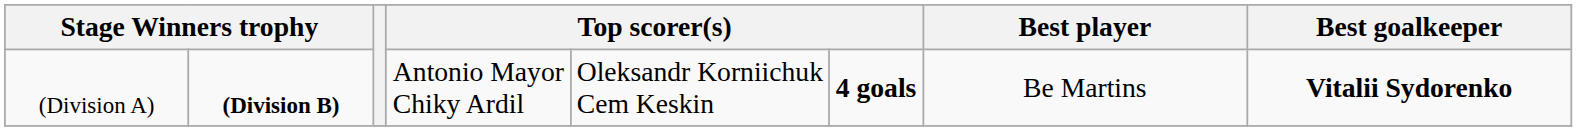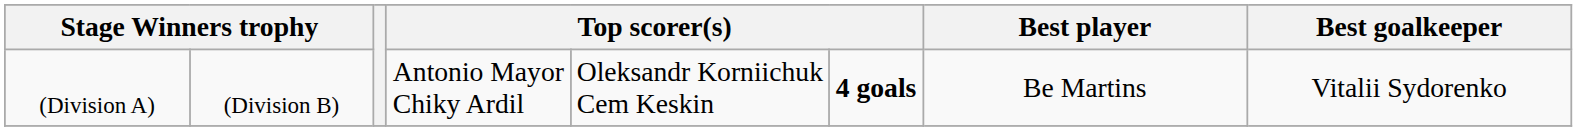(Division A) | column 2: bold -> normal
(Division A) | Best goalkeeper: bold -> normal
